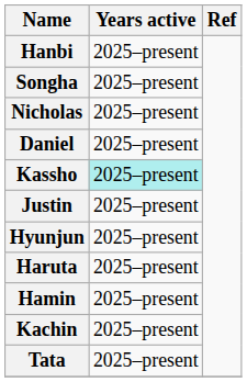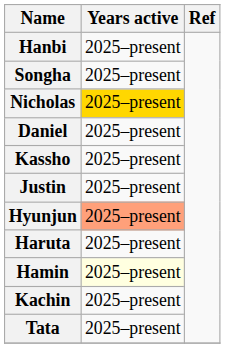Nicholas | Years active: no background -> gold background
Kassho | Years active: paleturquoise background -> no background
Hyunjun | Years active: no background -> lightsalmon background
Hamin | Years active: no background -> lightyellow background
